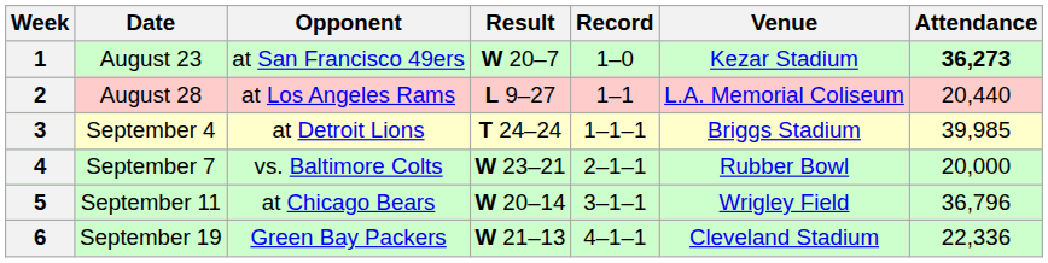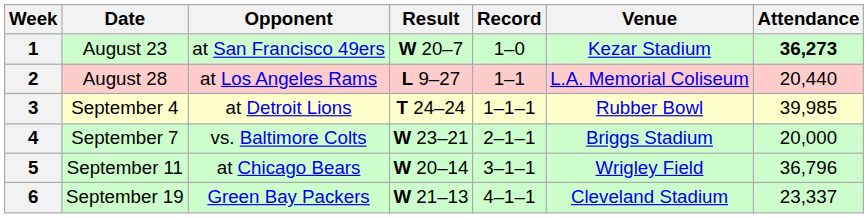3 | Venue: Briggs Stadium -> Rubber Bowl
4 | Venue: Rubber Bowl -> Briggs Stadium
6 | Attendance: 22,336 -> 23,337
